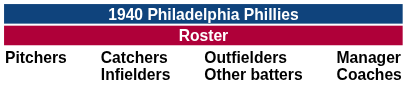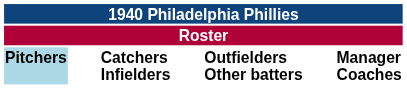Pitchers | column 1: no background -> lightblue background
